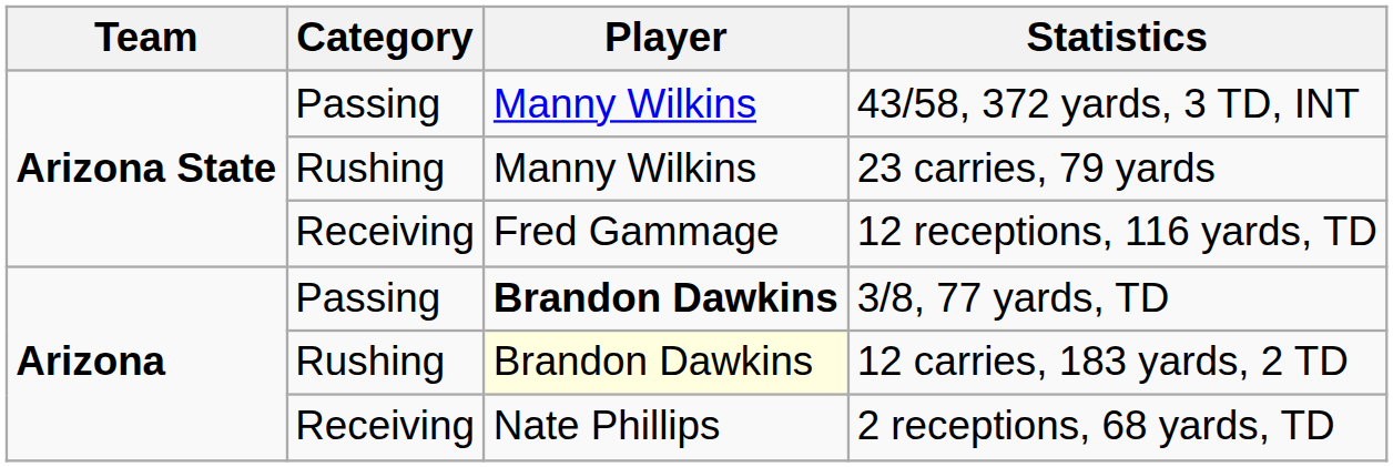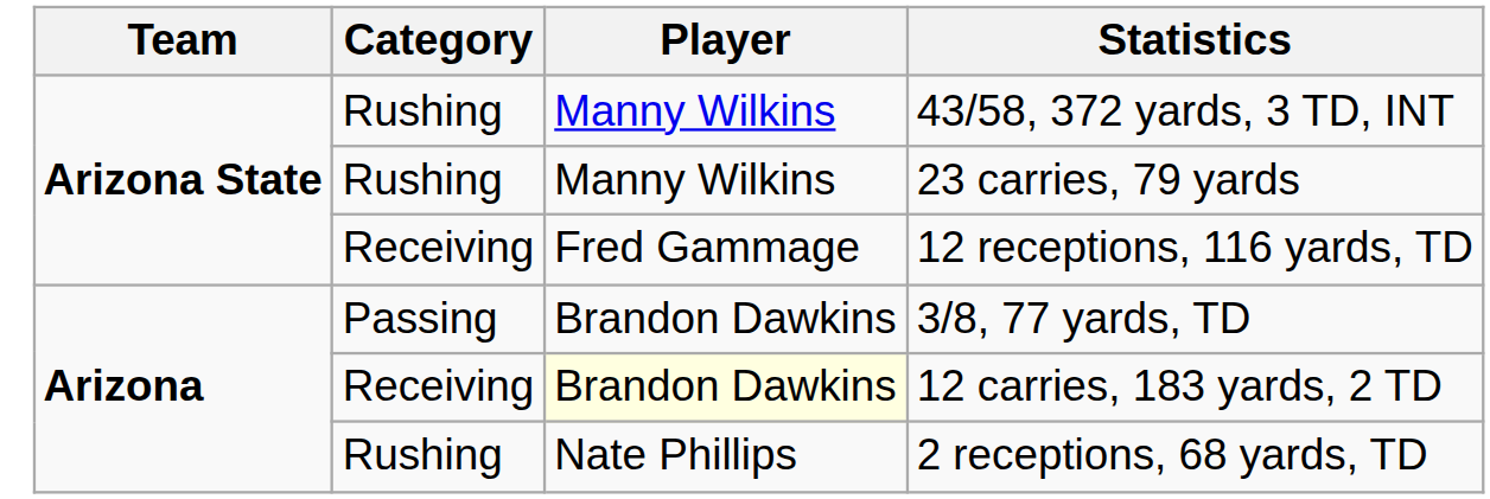43/58, 372 yards, 3 TD, INT | Category: Passing -> Rushing
3/8, 77 yards, TD | Player: bold -> normal
12 carries, 183 yards, 2 TD | Category: Rushing -> Receiving
2 receptions, 68 yards, TD | Category: Receiving -> Rushing
